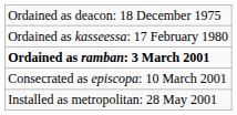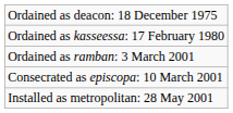row 3 | column 1: bold -> normal
